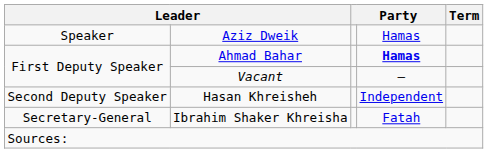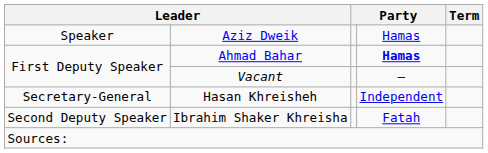Hasan Khreisheh | column 1: Second Deputy Speaker -> Secretary-General
Ibrahim Shaker Khreisha | column 1: Secretary-General -> Second Deputy Speaker
